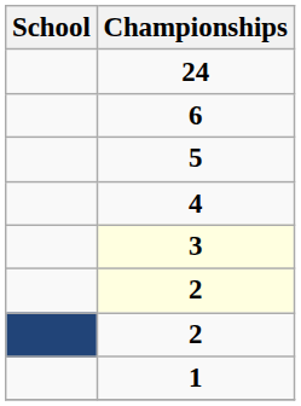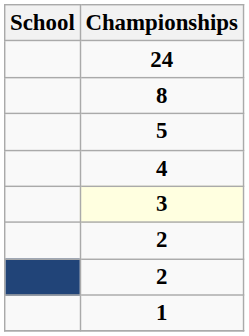row 3 | Championships: 6 -> 8
row 7 | Championships: lightyellow background -> no background
